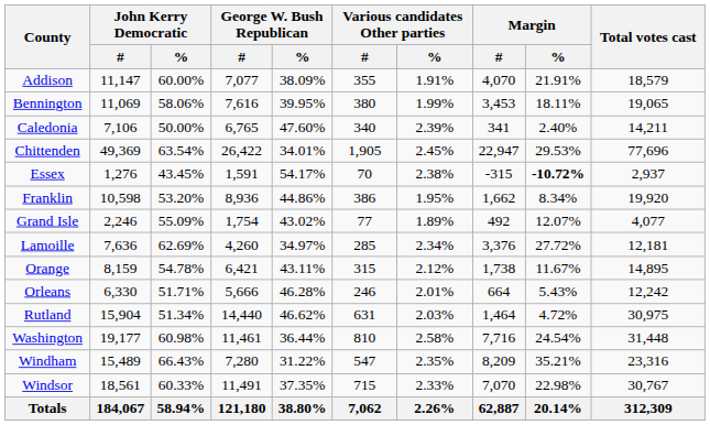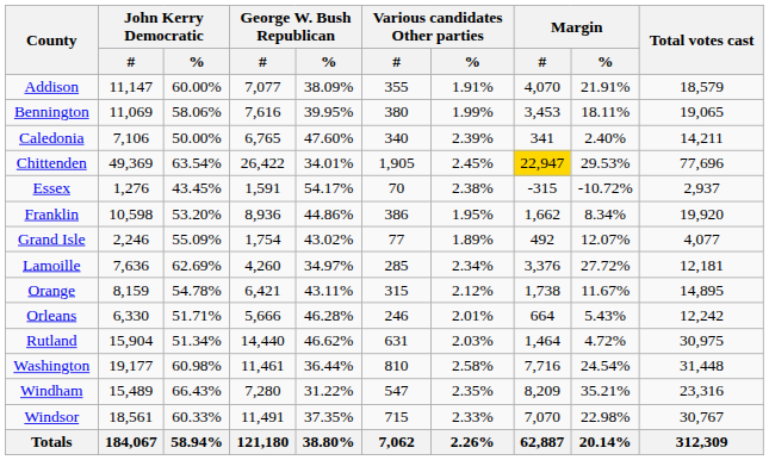Chittenden | Margin / #: no background -> gold background
Essex | Margin / %: bold -> normal
